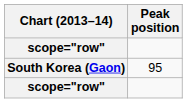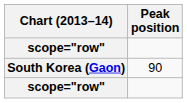South Korea (Gaon) | Peak position: 95 -> 90
